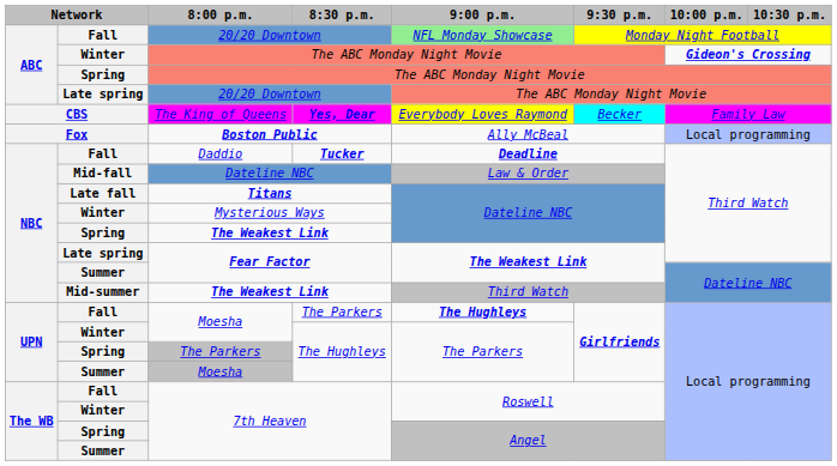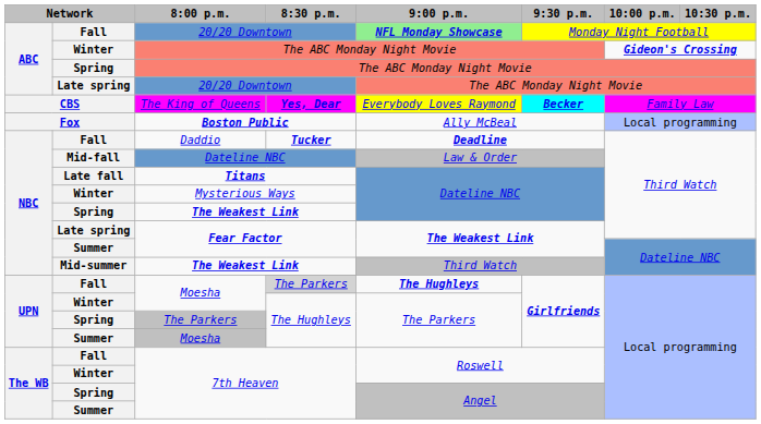Fall / 20/20 Downtown | 9:00 p.m.: normal -> bold
The King of Queens | 9:30 p.m.: normal -> bold
Fall / Moesha | 8:30 p.m.: no background -> lightgrey background
